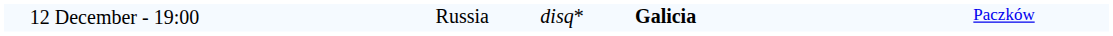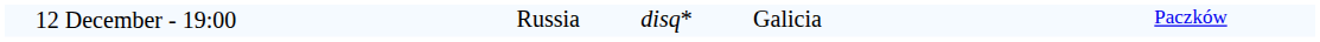Russia | column 4: bold -> normal
